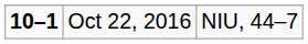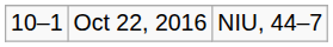Oct 22, 2016 | column 1: bold -> normal
